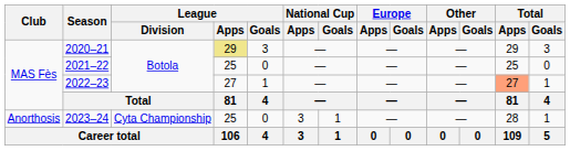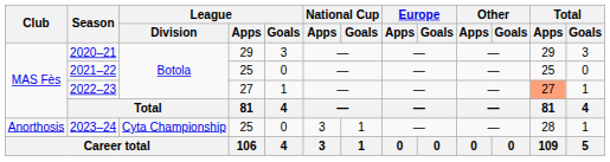2020–21 | League / Apps: khaki background -> no background
